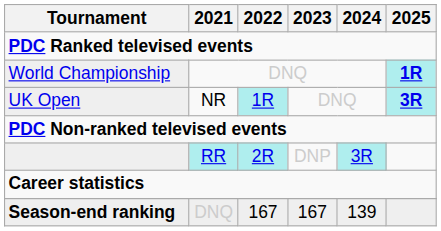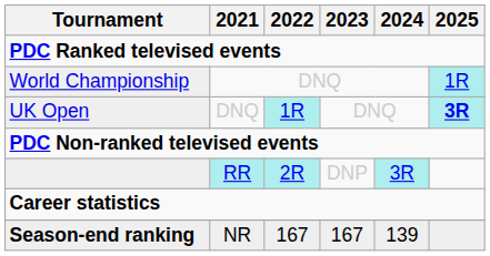World Championship | 2025: bold -> normal
UK Open | 2021: NR -> DNQ
Season-end ranking | 2021: DNQ -> NR
